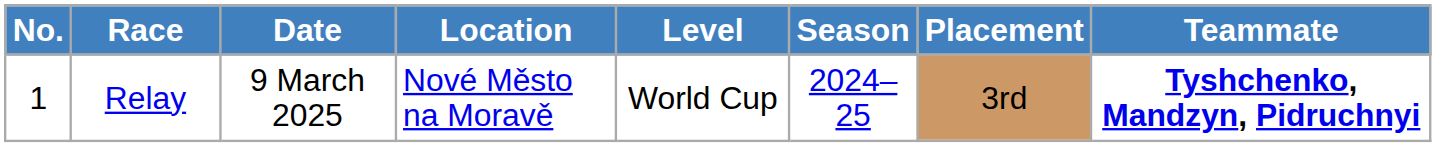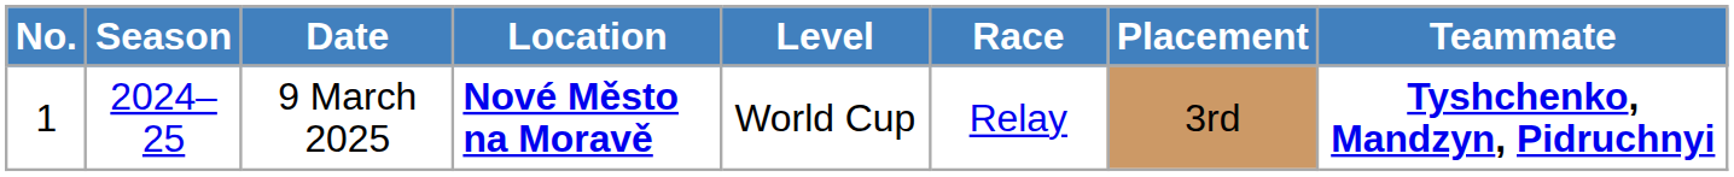columns swapped: Season <-> Race
9 March 2025 | Location: normal -> bold
